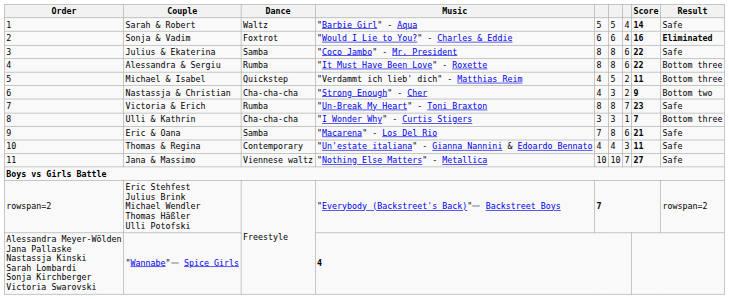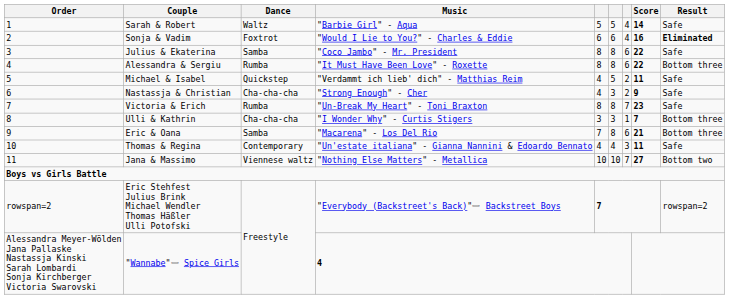Michael & Isabel | Result: Bottom three -> Safe
Nastassja & Christian | Result: Bottom two -> Safe
Eric & Oana | Result: Safe -> Bottom three
Jana & Massimo | Result: Safe -> Bottom two
